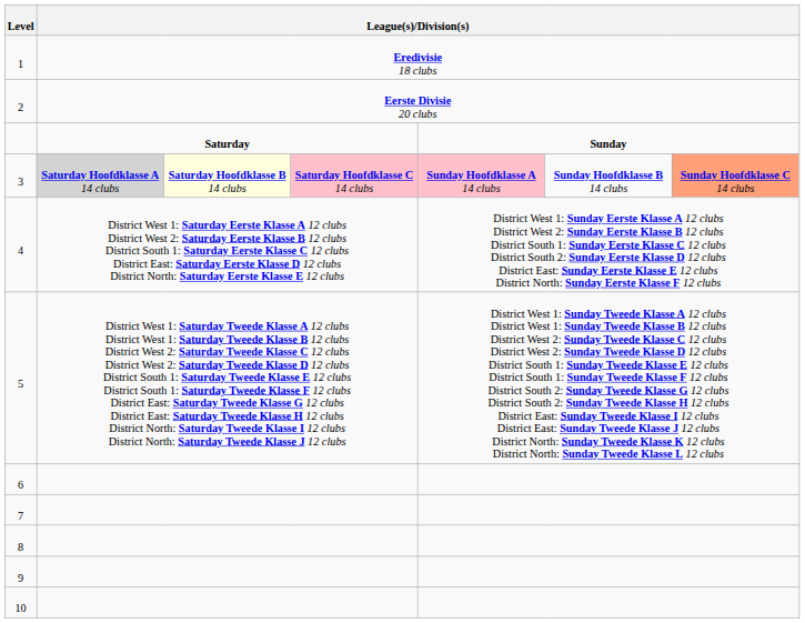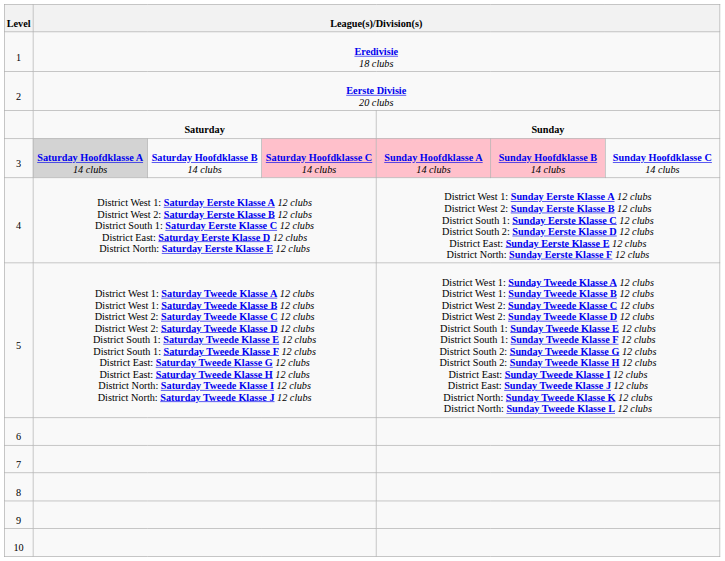3 | column 3: lightyellow background -> no background
3 | column 6: no background -> pink background
3 | column 7: lightsalmon background -> no background
